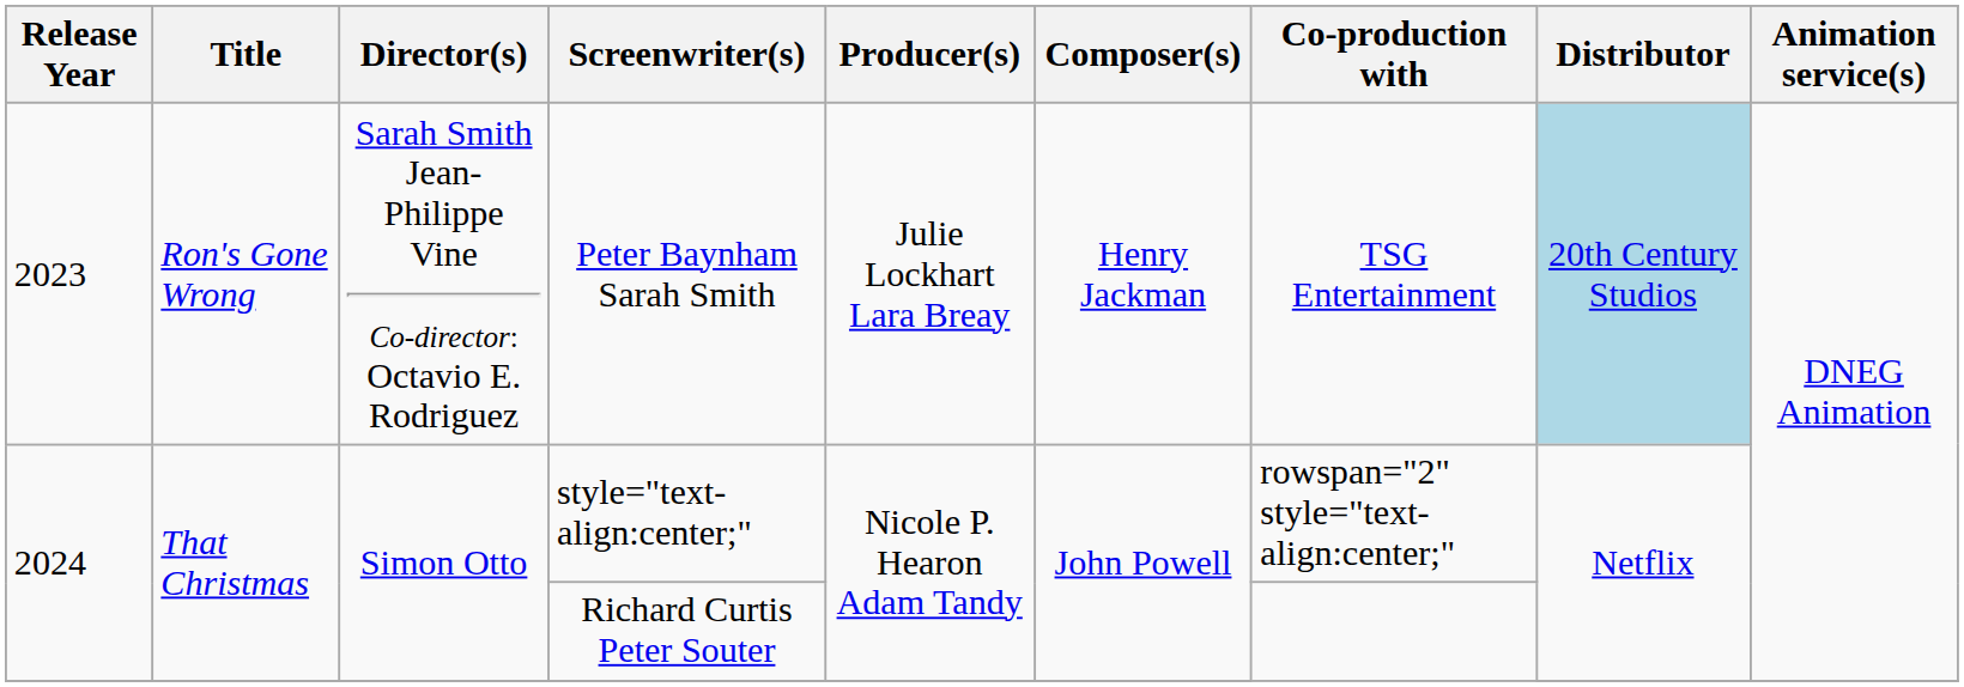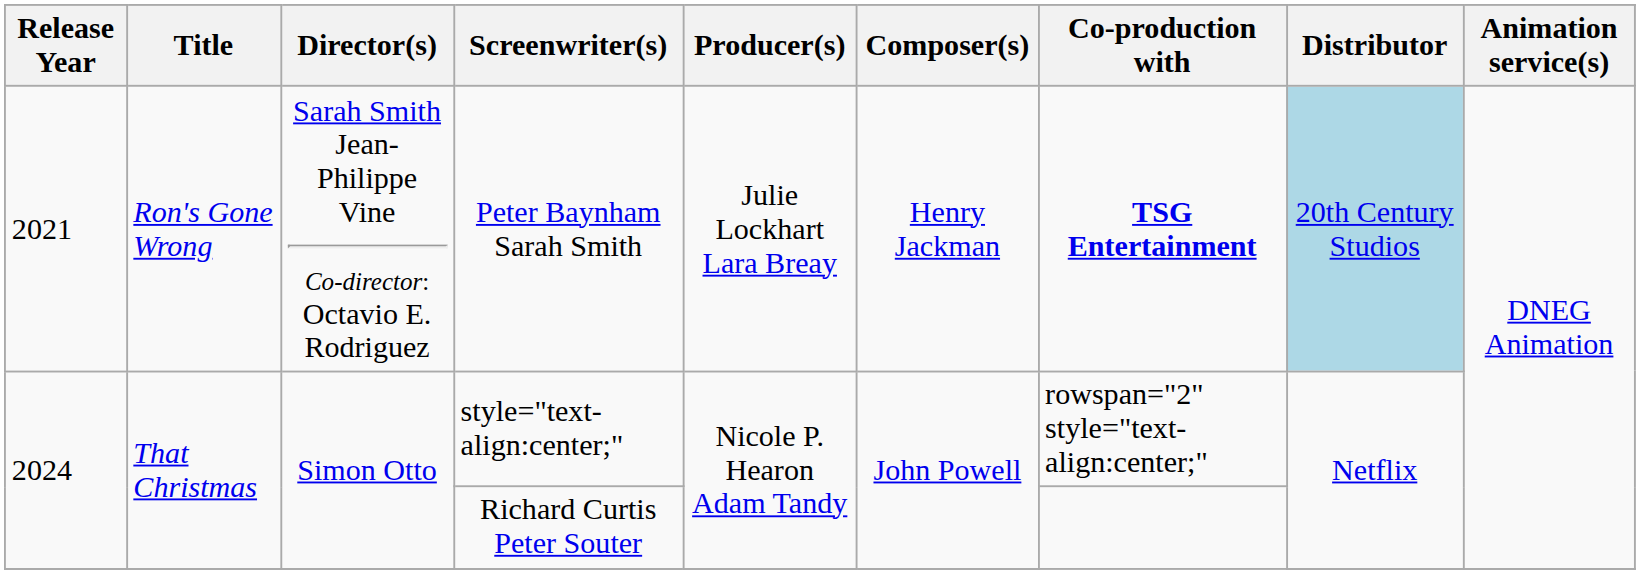Peter Baynham Sarah Smith | Release Year: 2023 -> 2021
Peter Baynham Sarah Smith | Co-production with: normal -> bold
